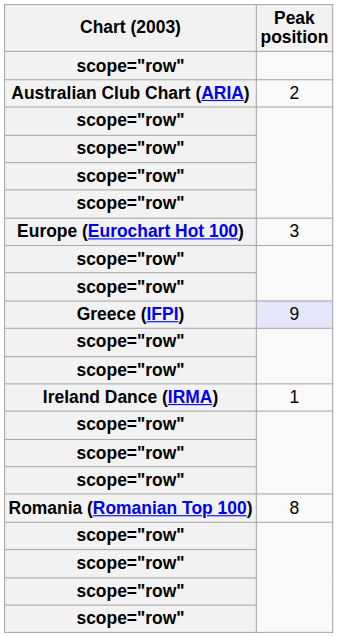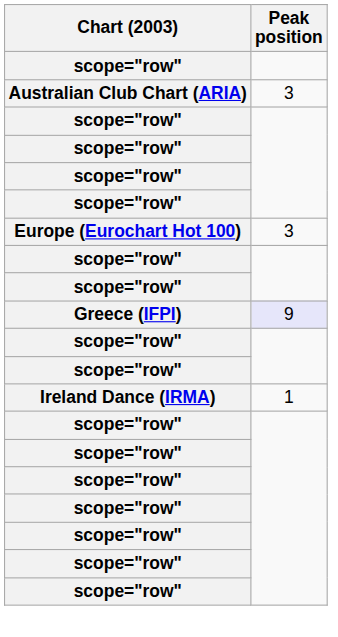Australian Club Chart (ARIA) | Peak position: 2 -> 3
- row: Romania (Romanian Top 100) | 8
